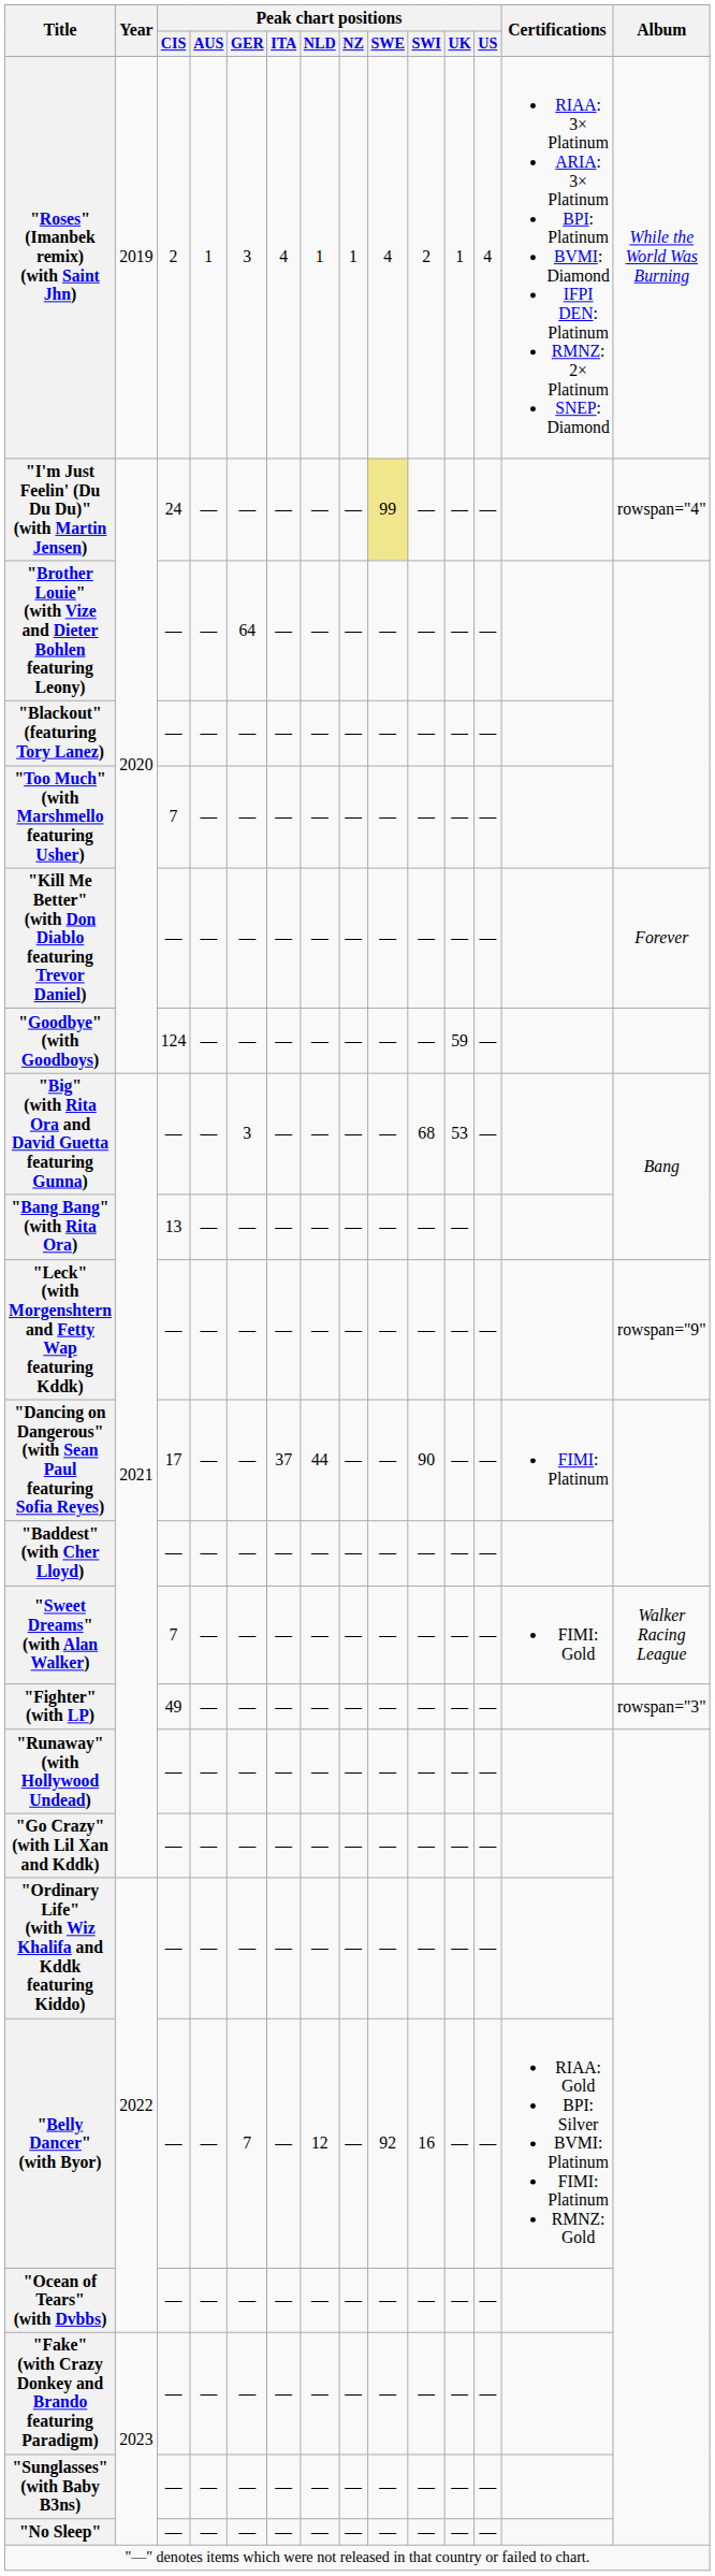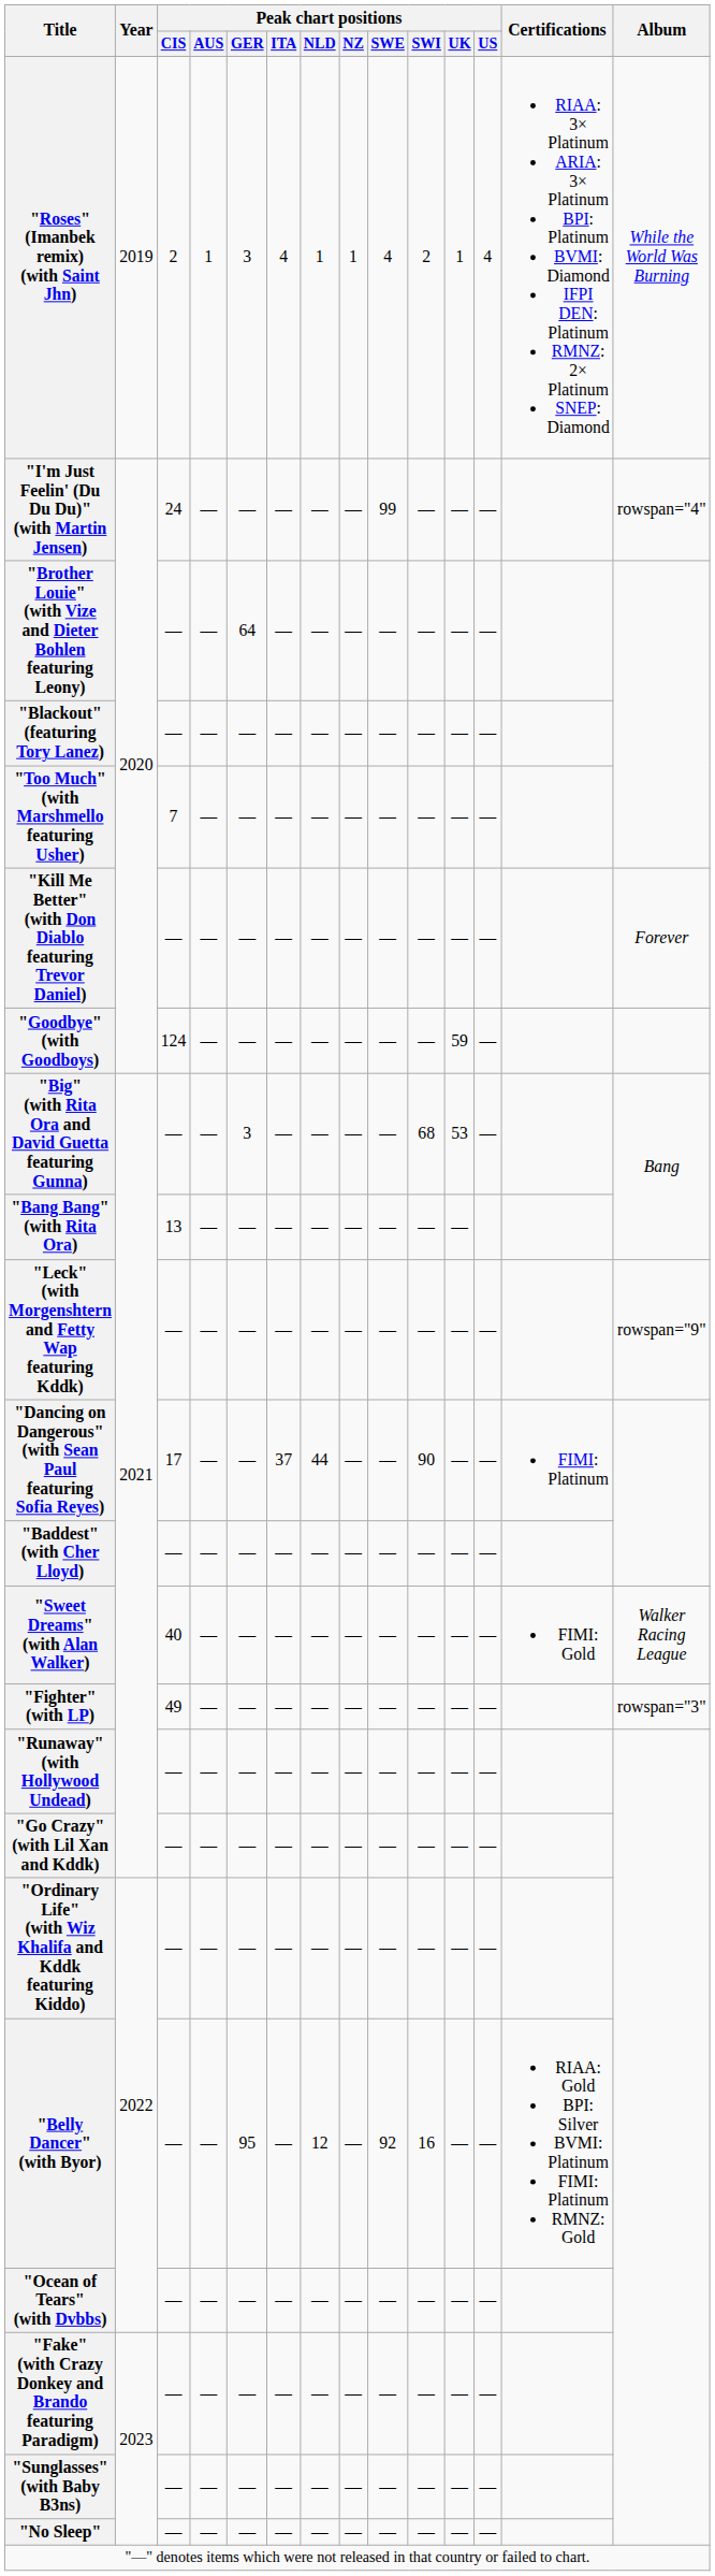"I'm Just Feelin' (Du Du Du)" (with Martin Jensen) | Peak chart positions / SWE: khaki background -> no background
"Sweet Dreams" (with Alan Walker) | Peak chart positions / CIS: 7 -> 40
"Belly Dancer" (with Byor) | Peak chart positions / GER: 7 -> 95
